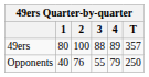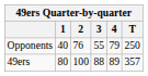rows swapped: 49ers <-> Opponents
